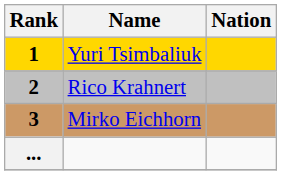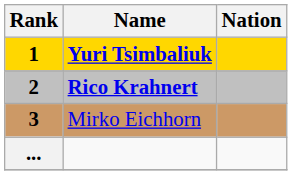Yuri Tsimbaliuk | Name: normal -> bold
Rico Krahnert | Name: normal -> bold
